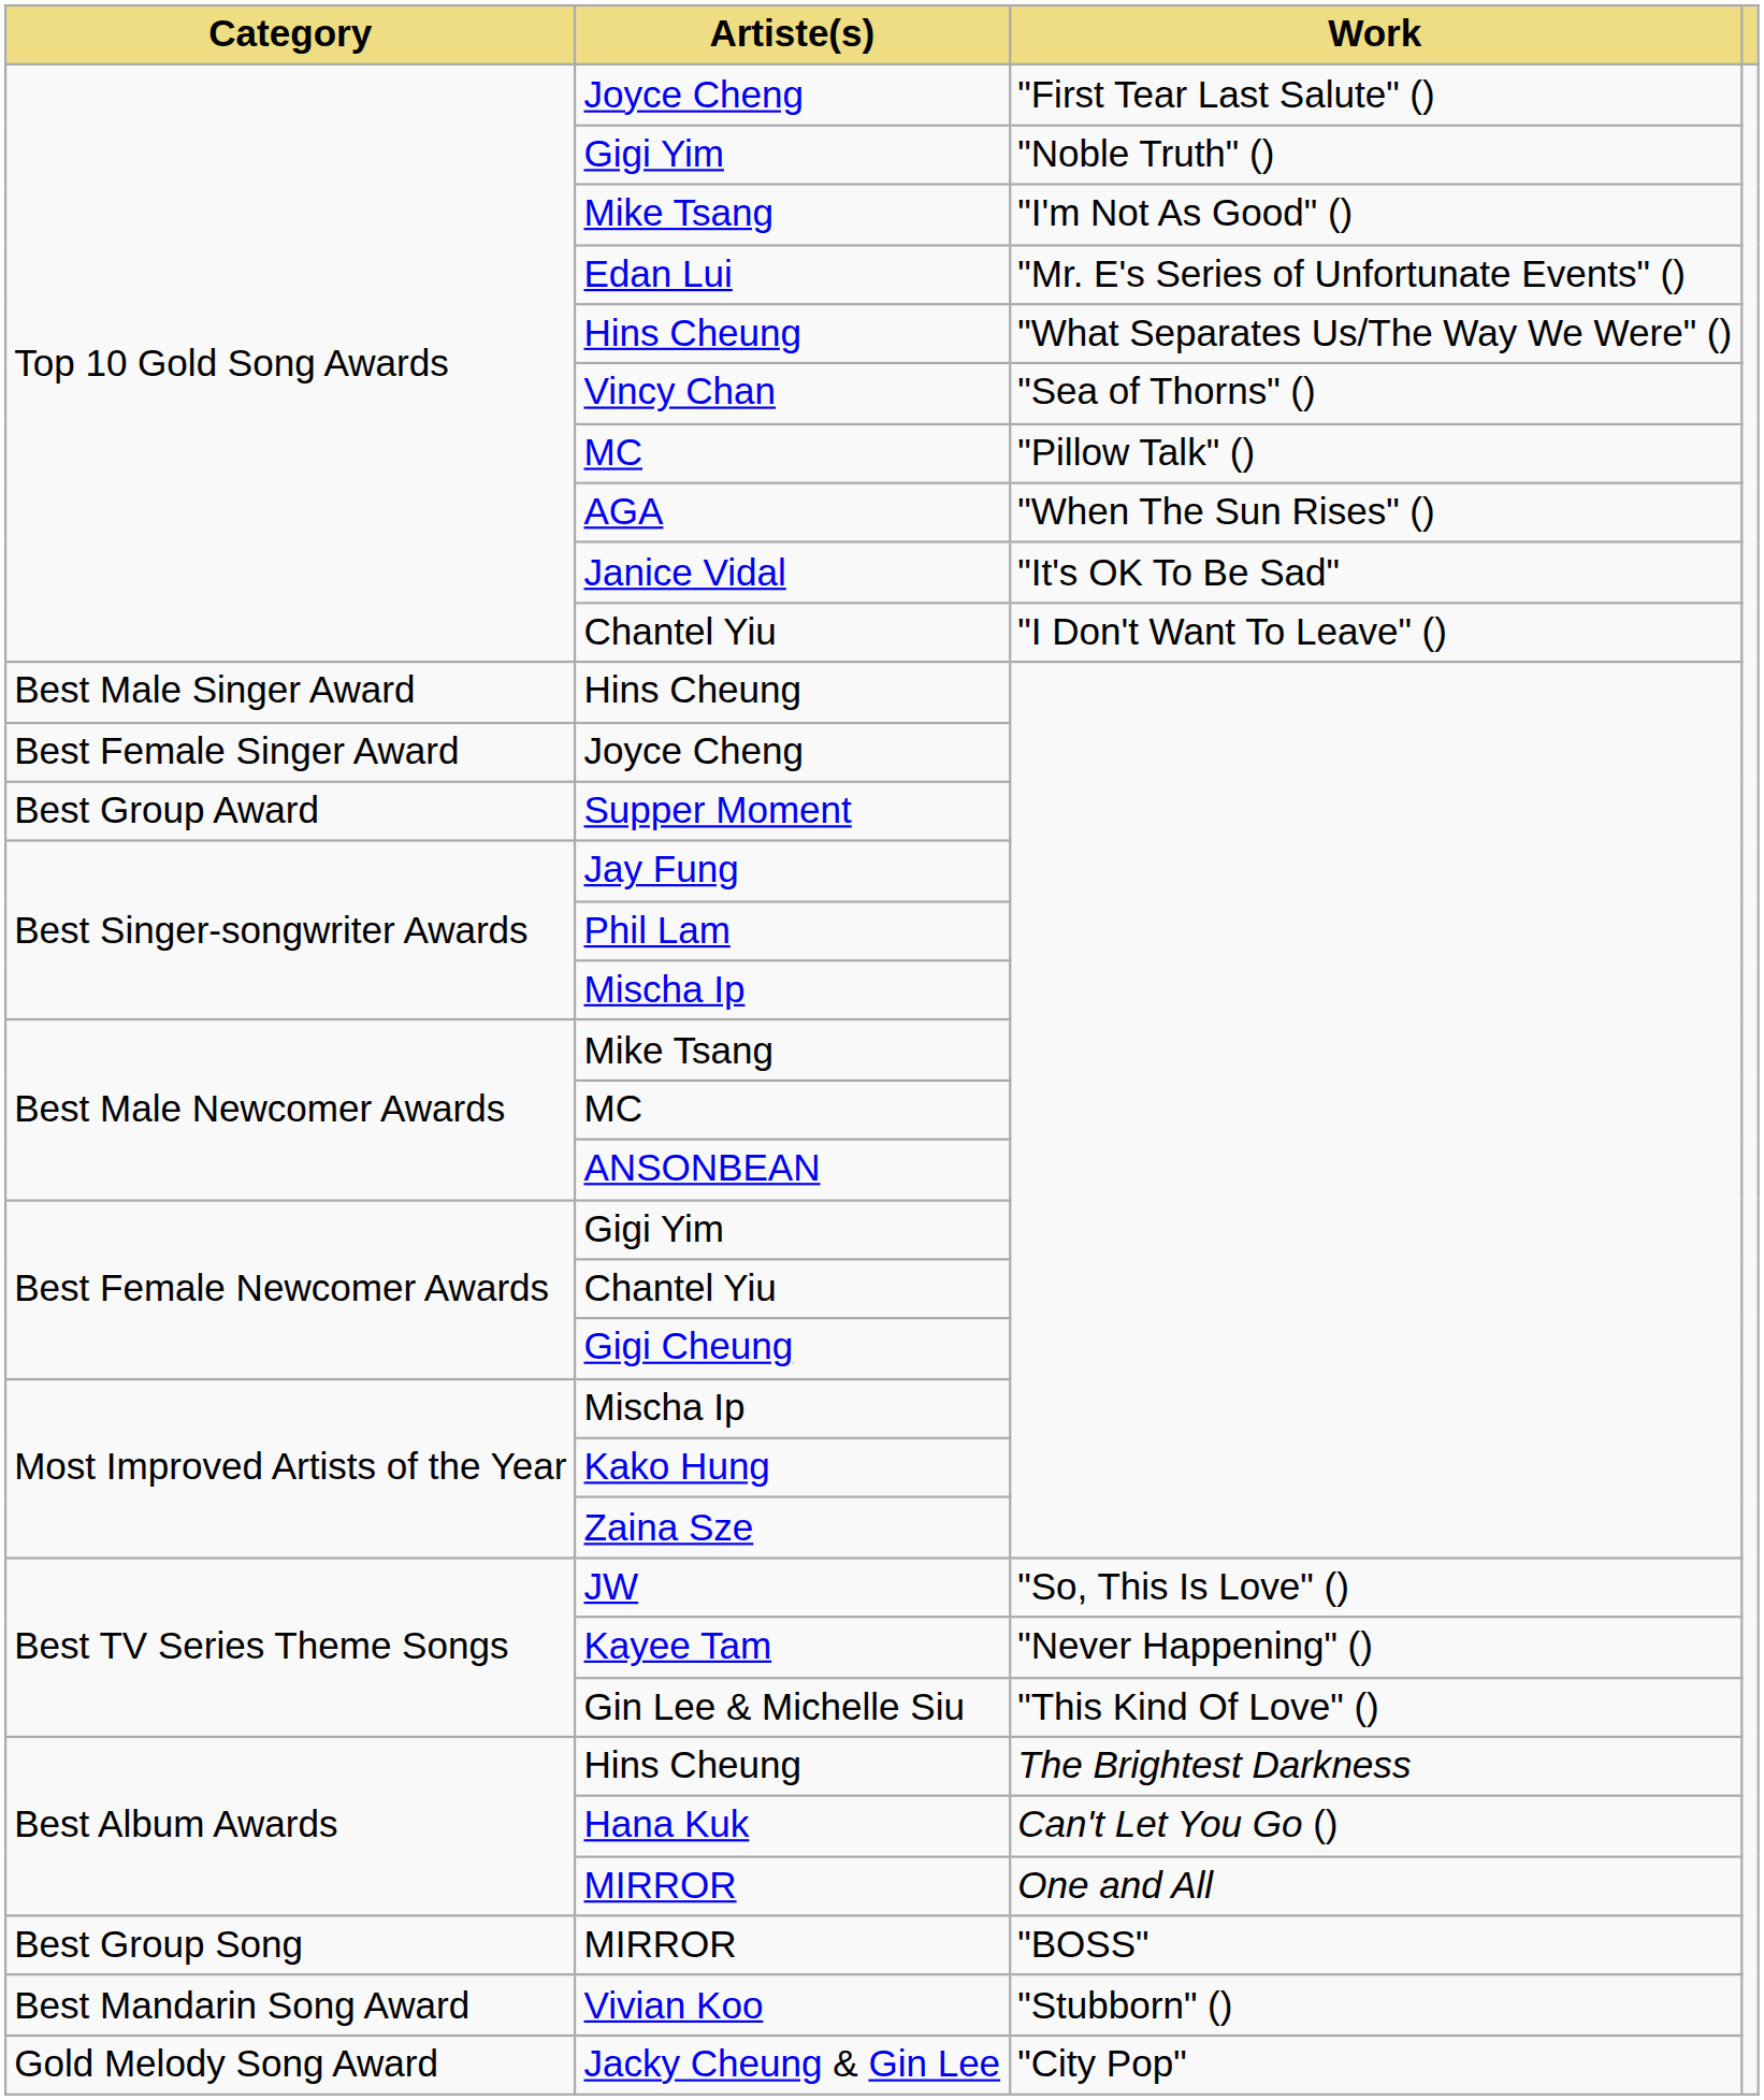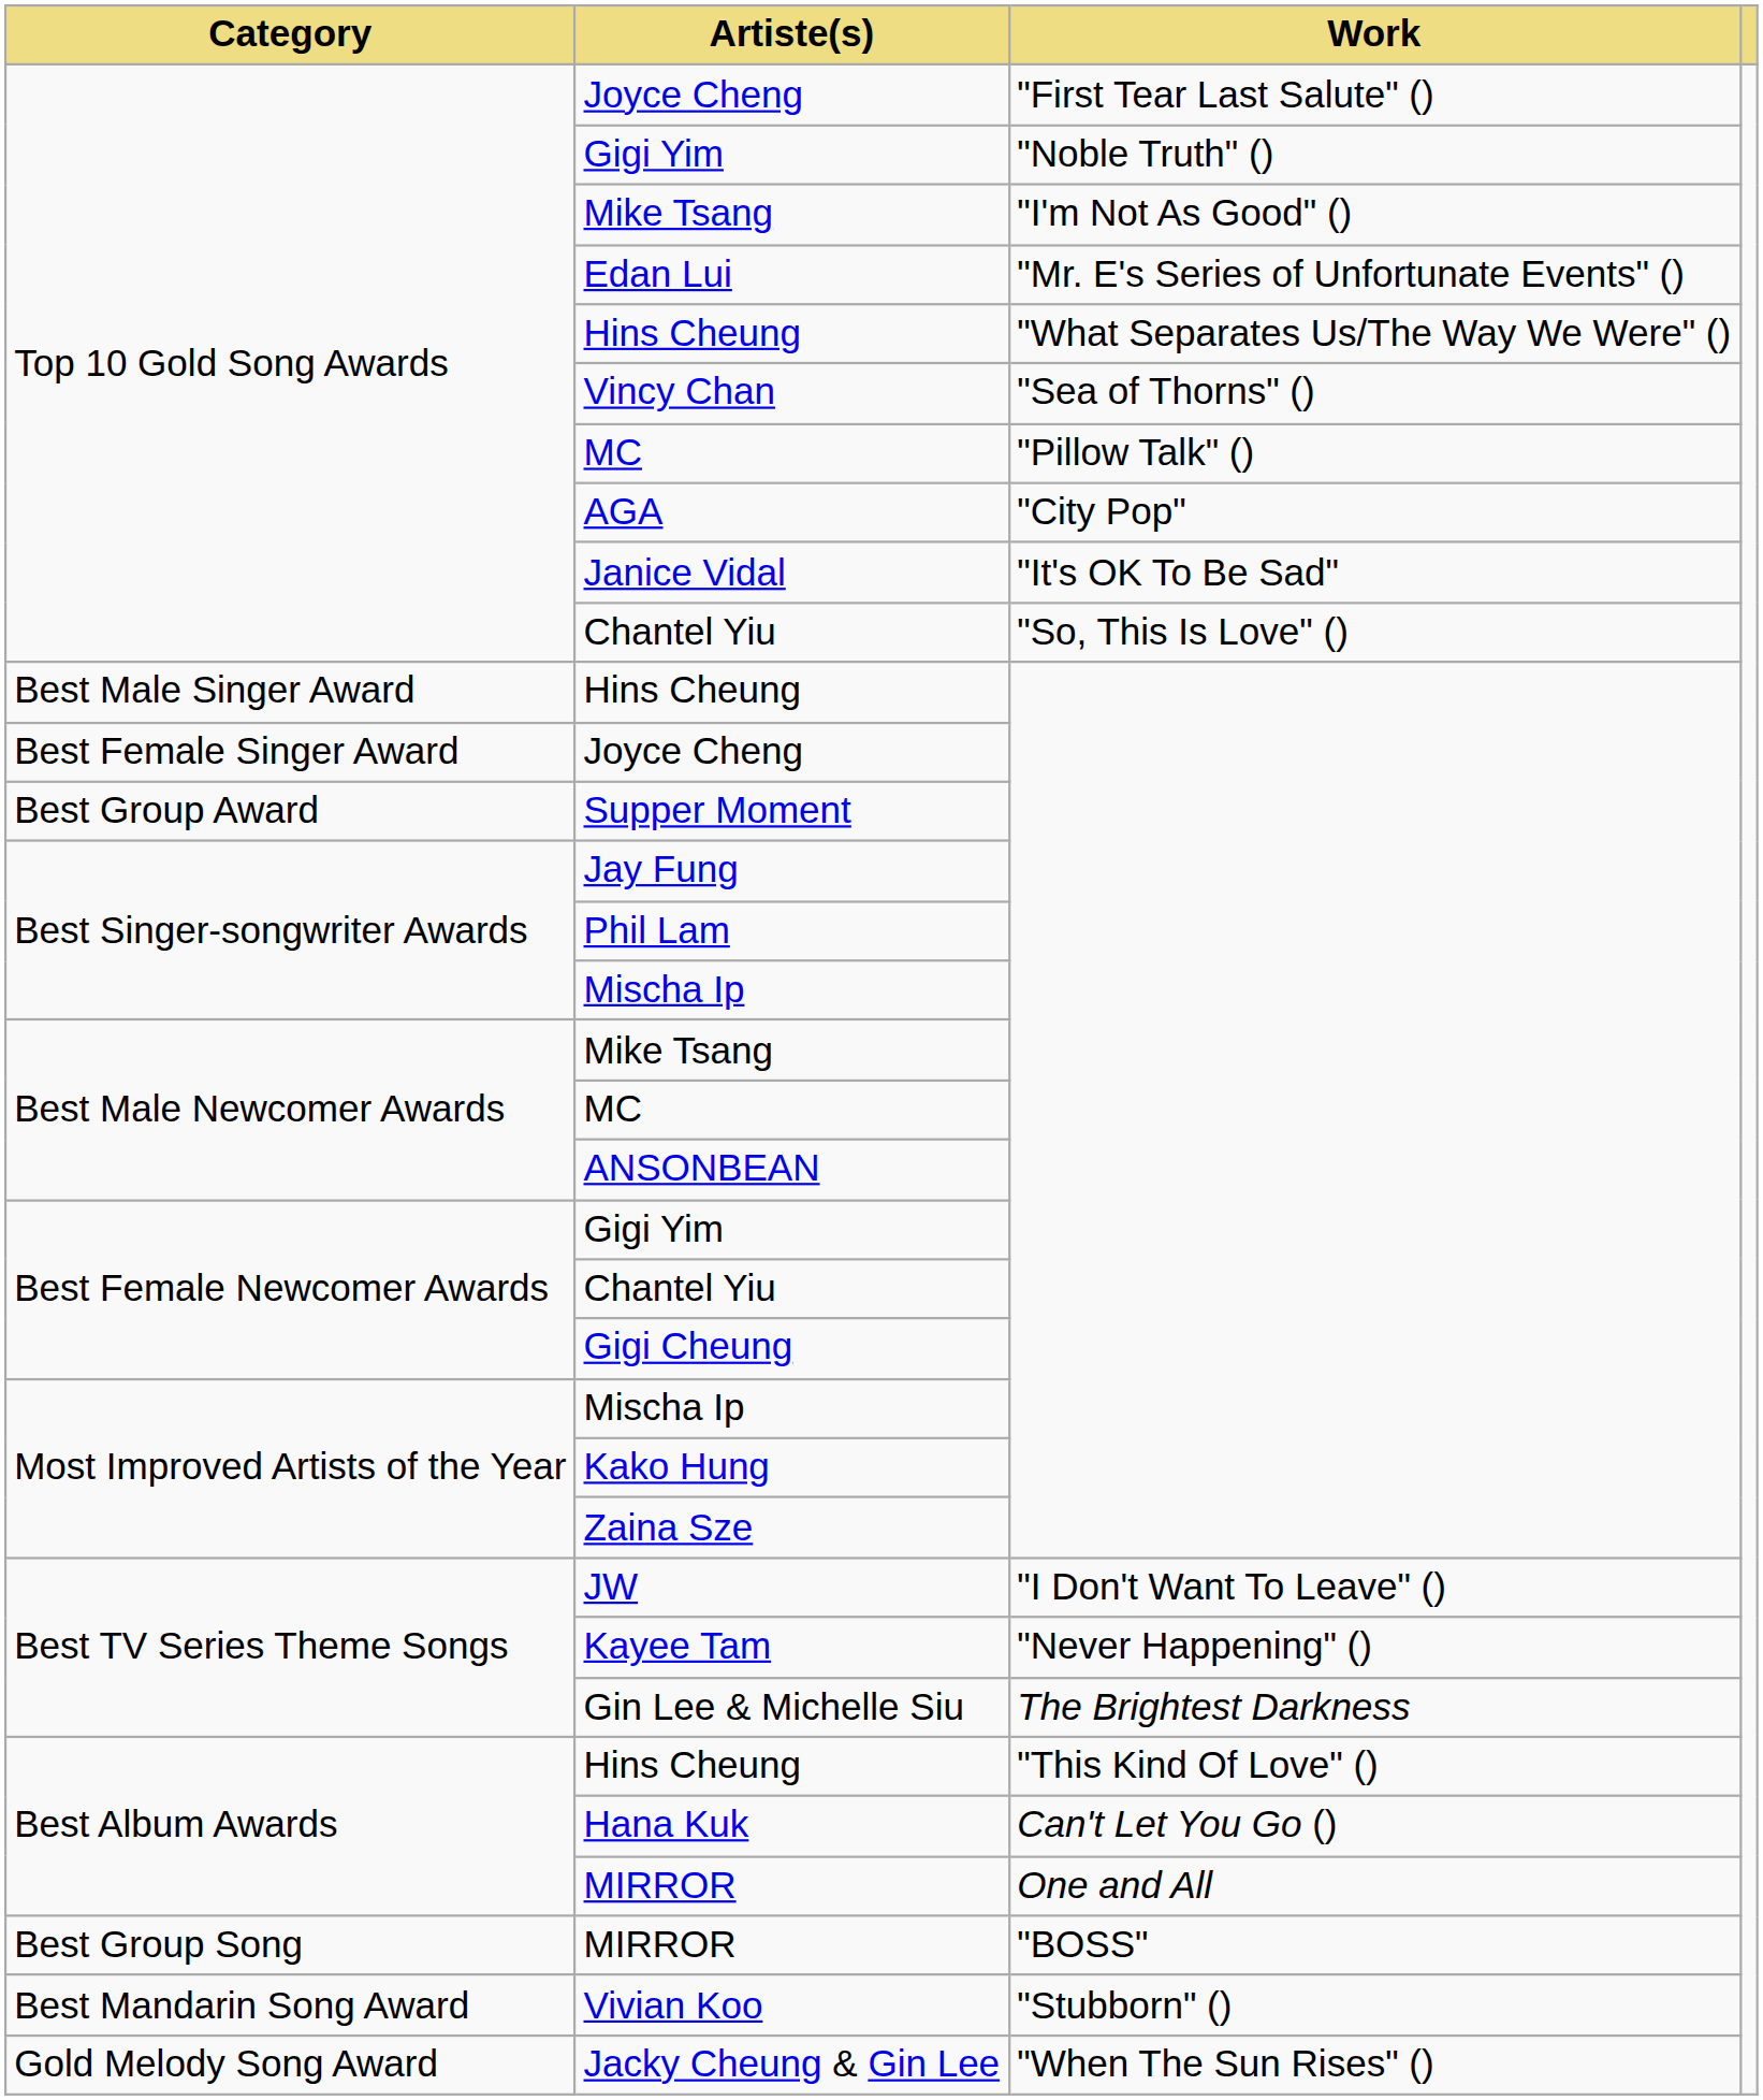AGA | Work: "When The Sun Rises" () -> "City Pop"
Top 10 Gold Song Awards / Chantel Yiu | Work: "I Don't Want To Leave" () -> "So, This Is Love" ()
JW | Work: "So, This Is Love" () -> "I Don't Want To Leave" ()
Gin Lee & Michelle Siu | Work: "This Kind Of Love" () -> The Brightest Darkness
Best Album Awards / Hins Cheung | Work: The Brightest Darkness -> "This Kind Of Love" ()
Jacky Cheung & Gin Lee | Work: "City Pop" -> "When The Sun Rises" ()
